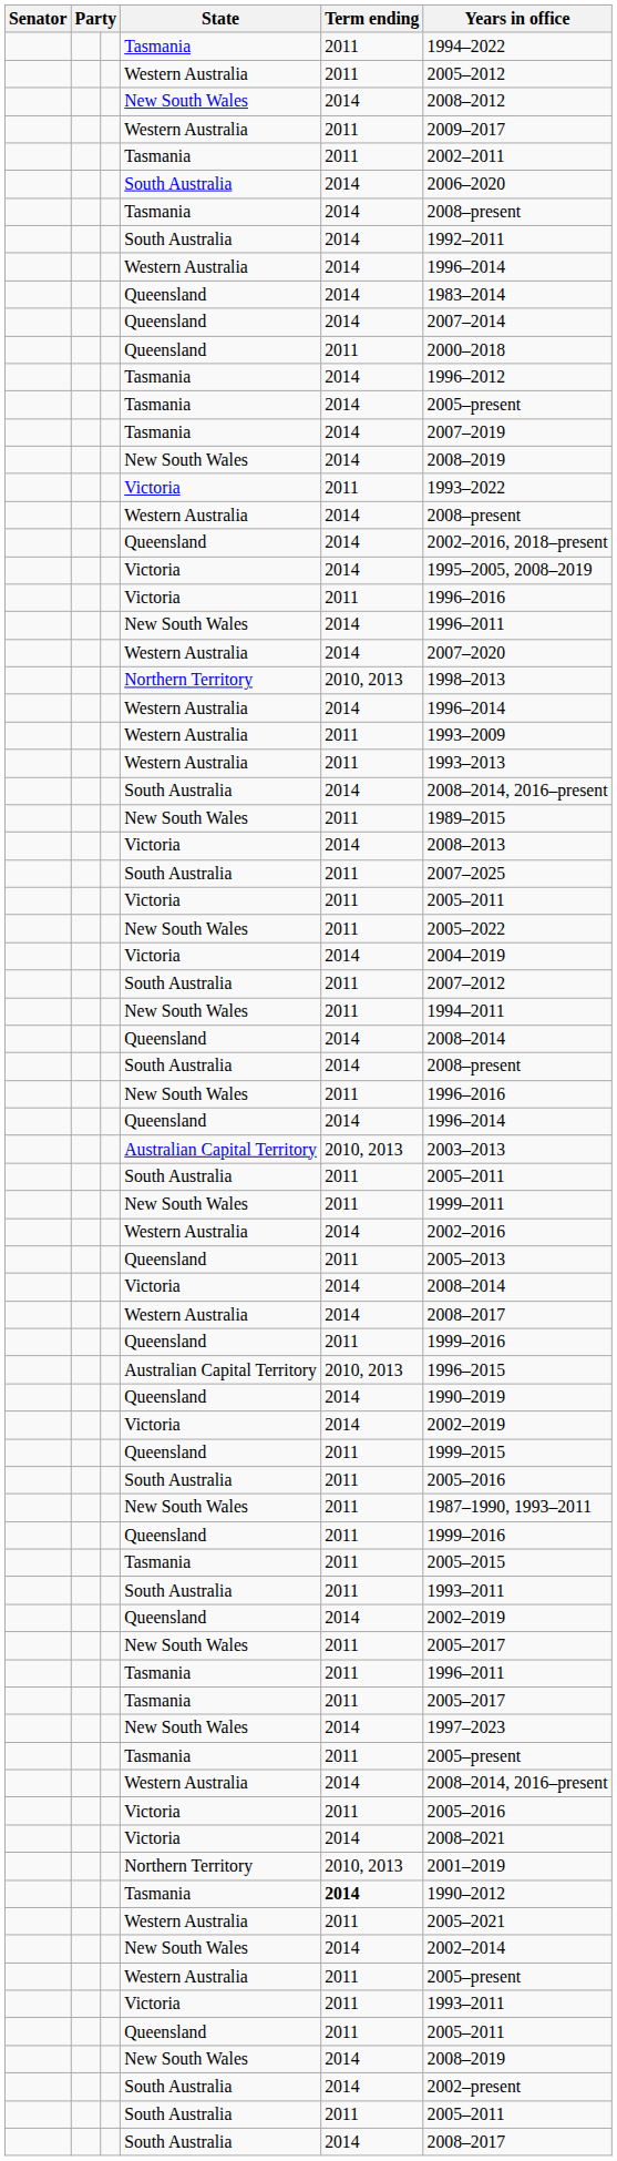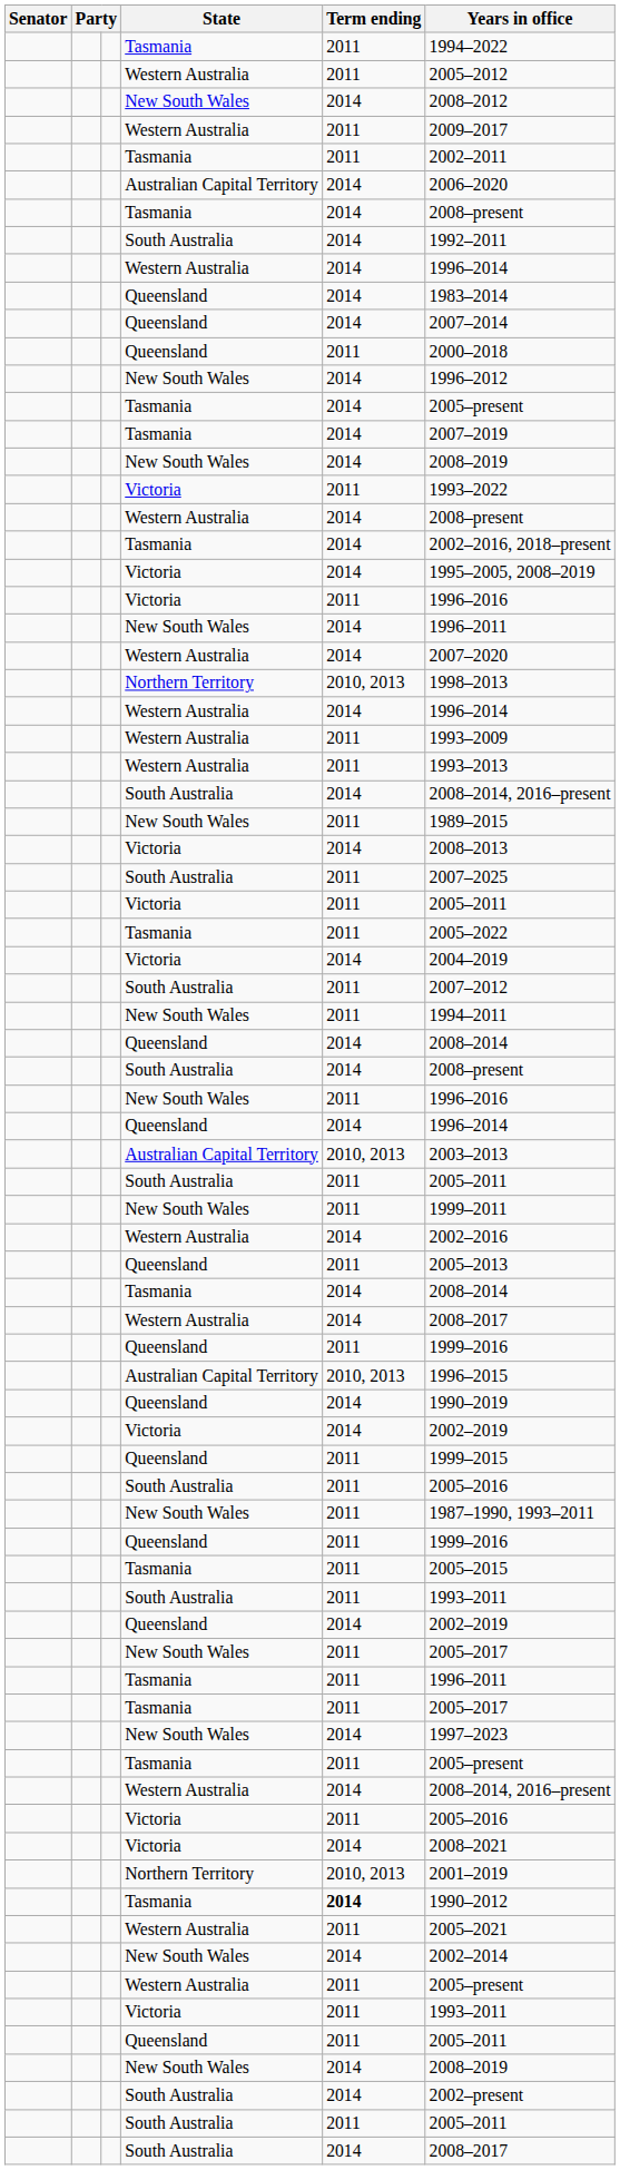row 7 | State: South Australia -> Australian Capital Territory
row 14 | State: Tasmania -> New South Wales
row 20 | State: Queensland -> Tasmania
row 34 | State: New South Wales -> Tasmania
row 47 | State: Victoria -> Tasmania
